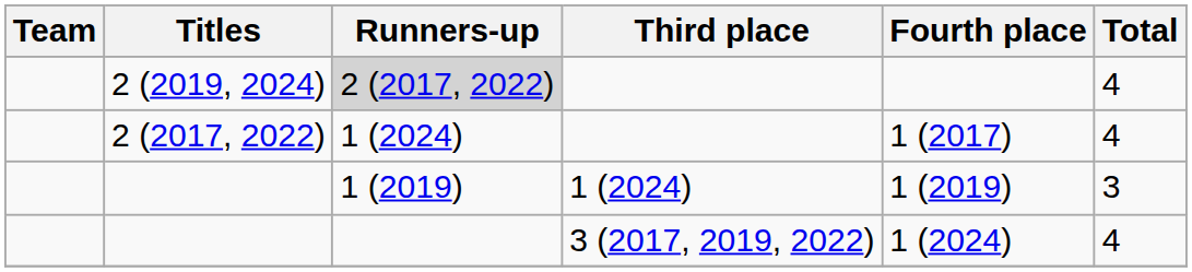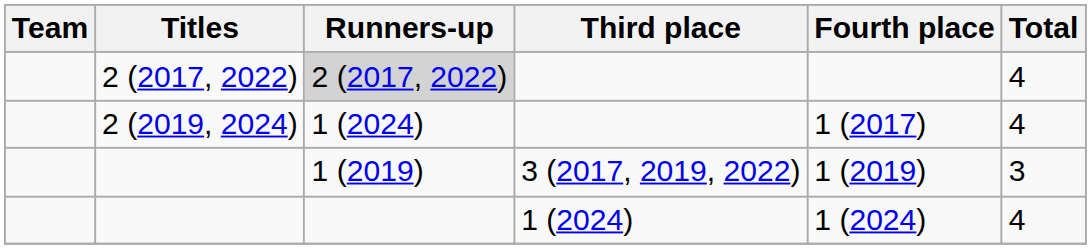row 2 | Titles: 2 (2019, 2024) -> 2 (2017, 2022)
row 3 | Titles: 2 (2017, 2022) -> 2 (2019, 2024)
row 4 | Third place: 1 (2024) -> 3 (2017, 2019, 2022)
row 5 | Third place: 3 (2017, 2019, 2022) -> 1 (2024)
